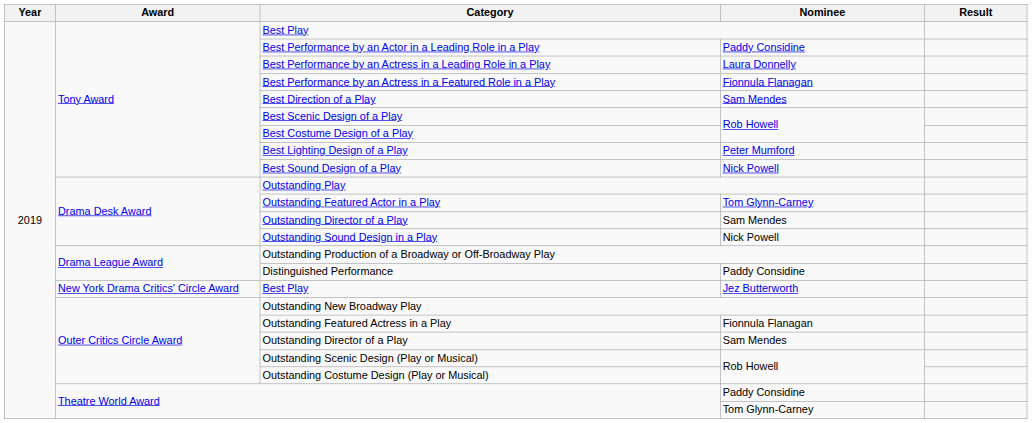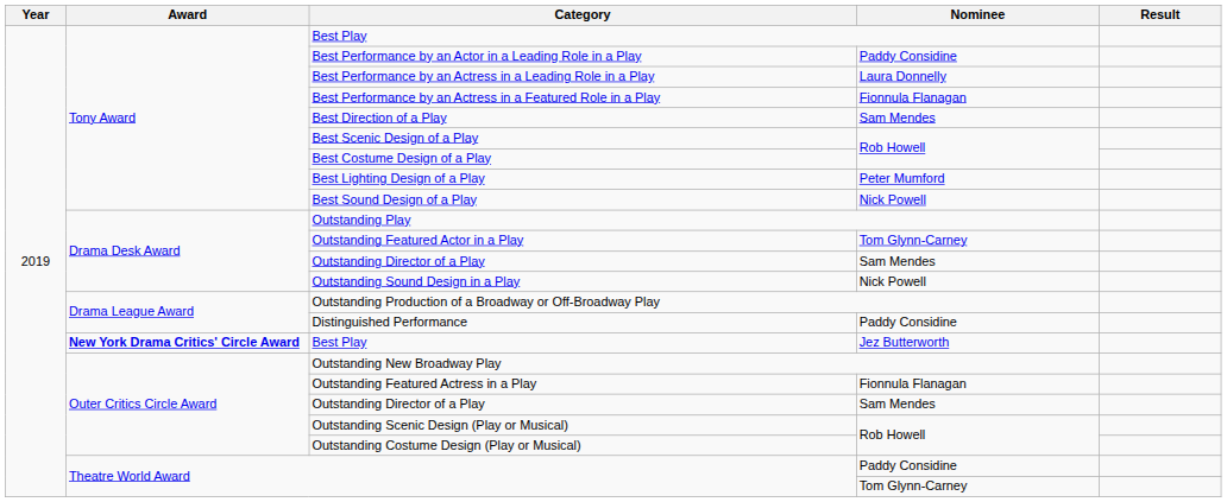Best Play / Jez Butterworth | Award: normal -> bold
